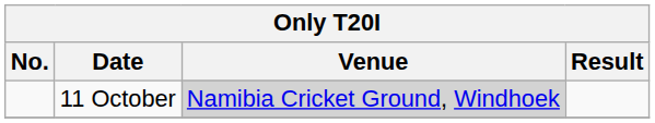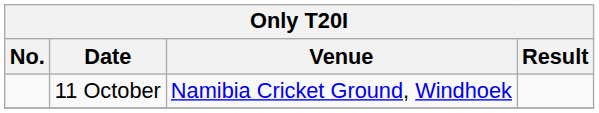11 October | Venue: lightgrey background -> no background
